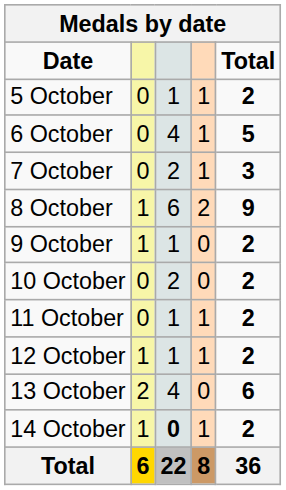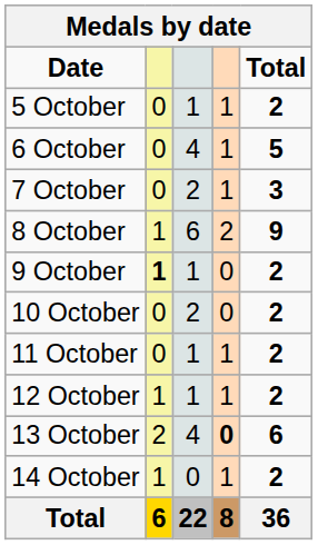9 October | column 2: normal -> bold
13 October | column 4: normal -> bold
14 October | column 3: bold -> normal
